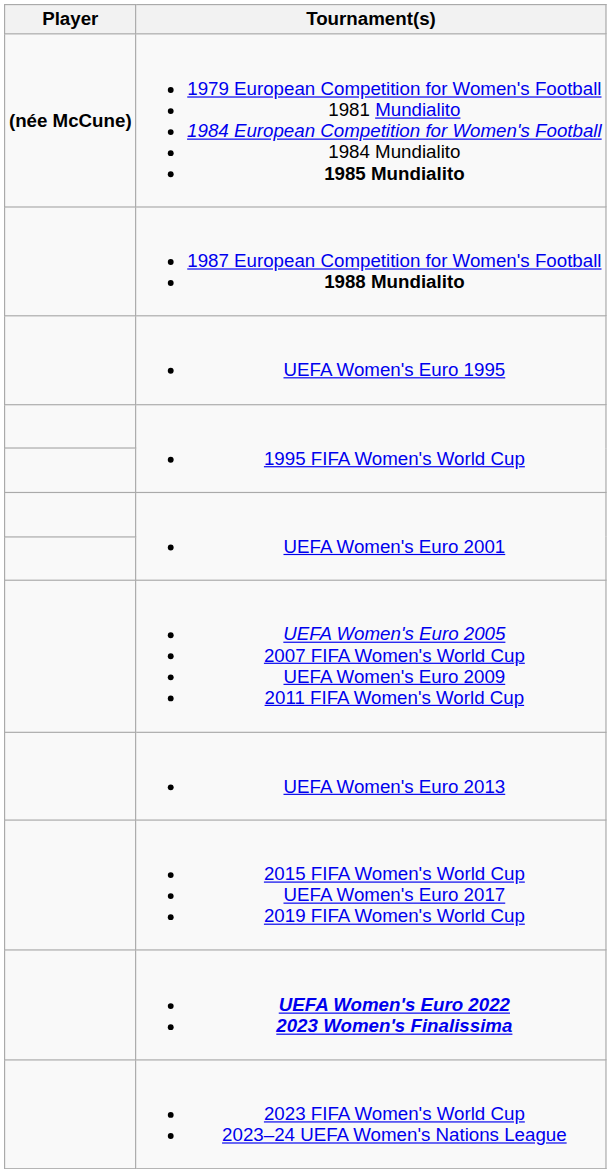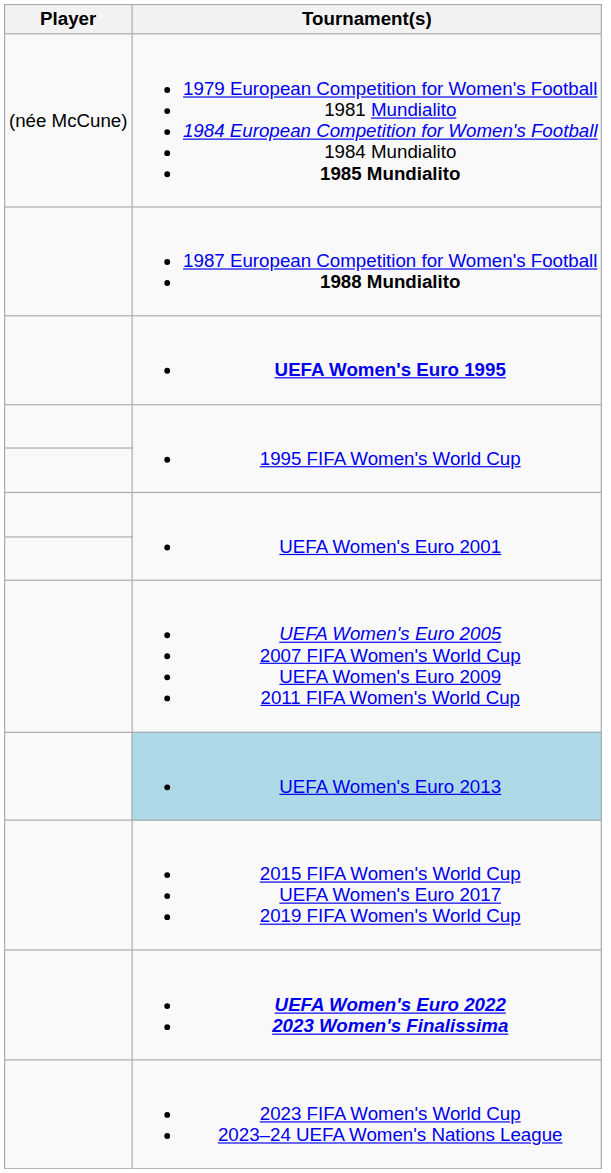row 2 | Player: bold -> normal
row 4 | Tournament(s): normal -> bold
row 10 | Tournament(s): no background -> lightblue background
